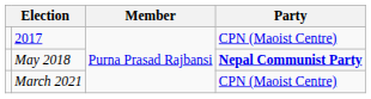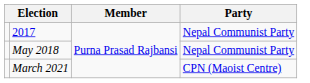2017 | Party: CPN (Maoist Centre) -> Nepal Communist Party
May 2018 | Party: bold -> normal
